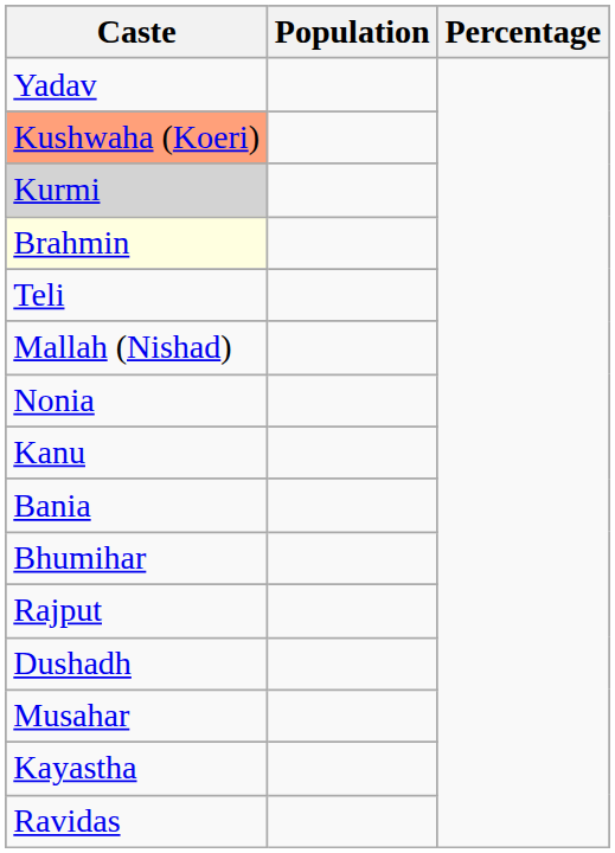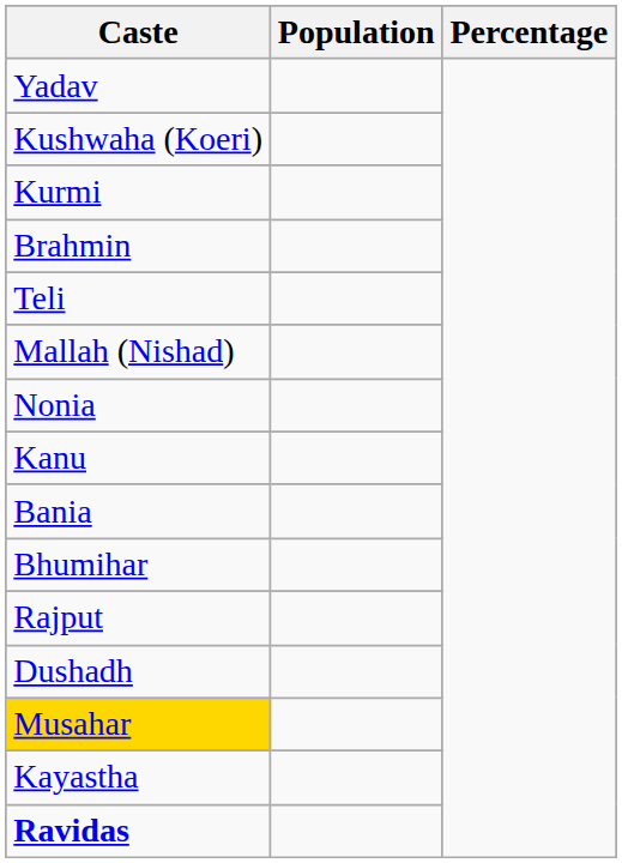Kushwaha (Koeri) | Caste: lightsalmon background -> no background
Kurmi | Caste: lightgrey background -> no background
Brahmin | Caste: lightyellow background -> no background
Musahar | Caste: no background -> gold background
Ravidas | Caste: normal -> bold
